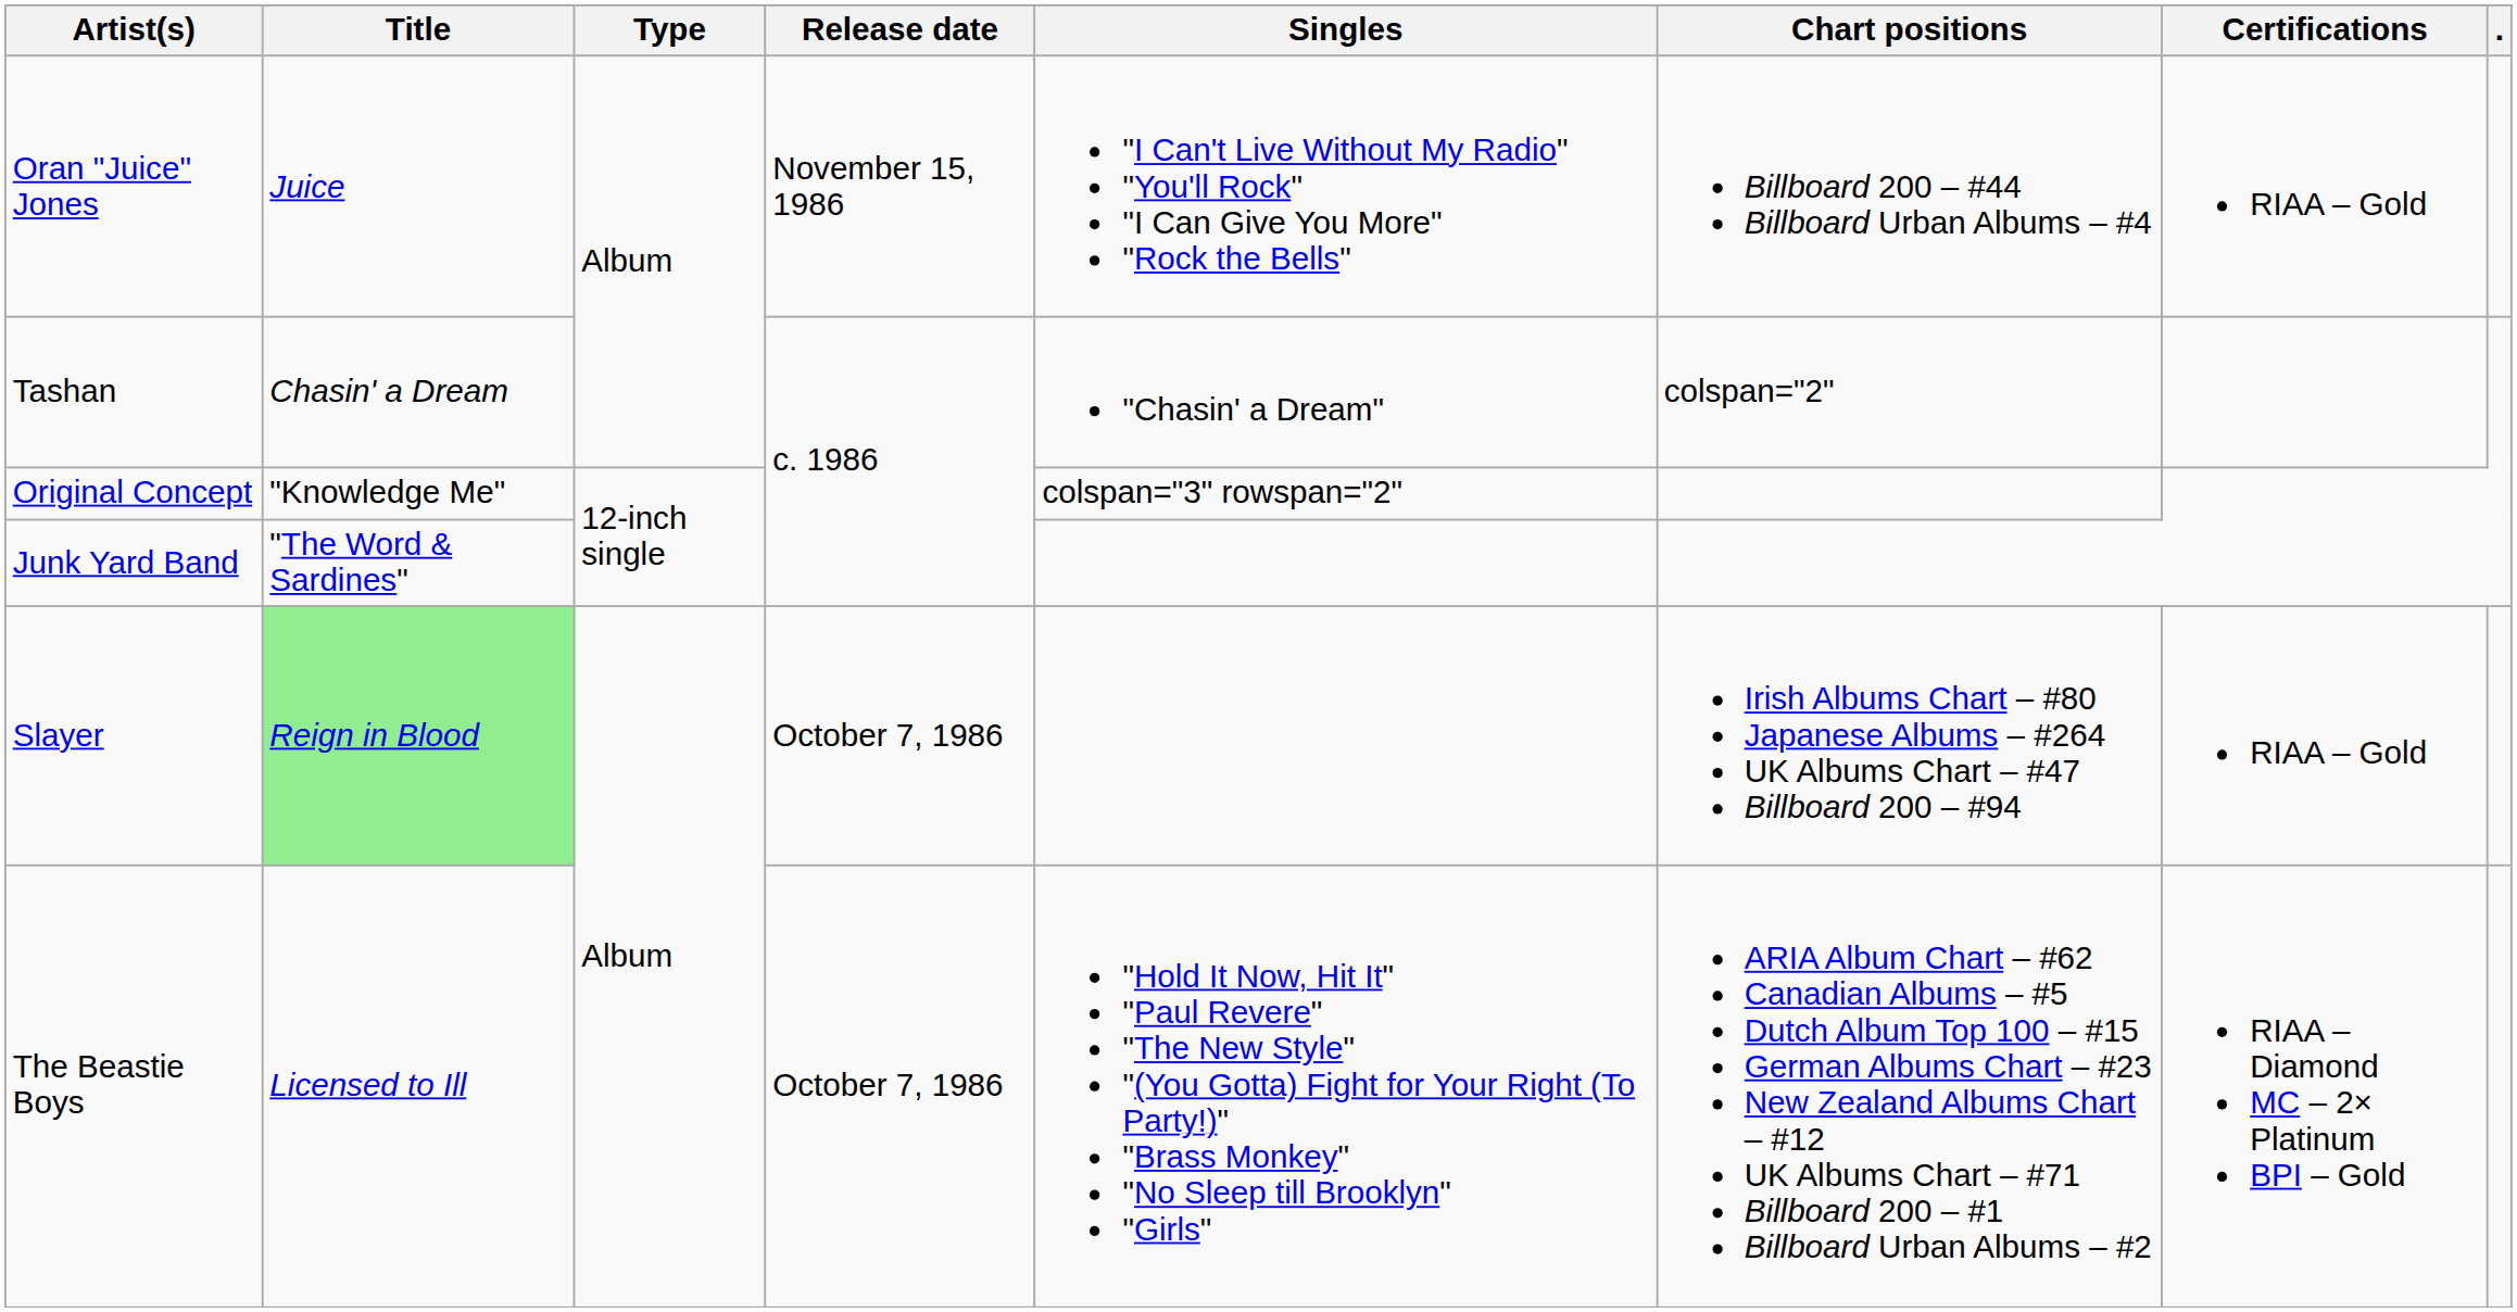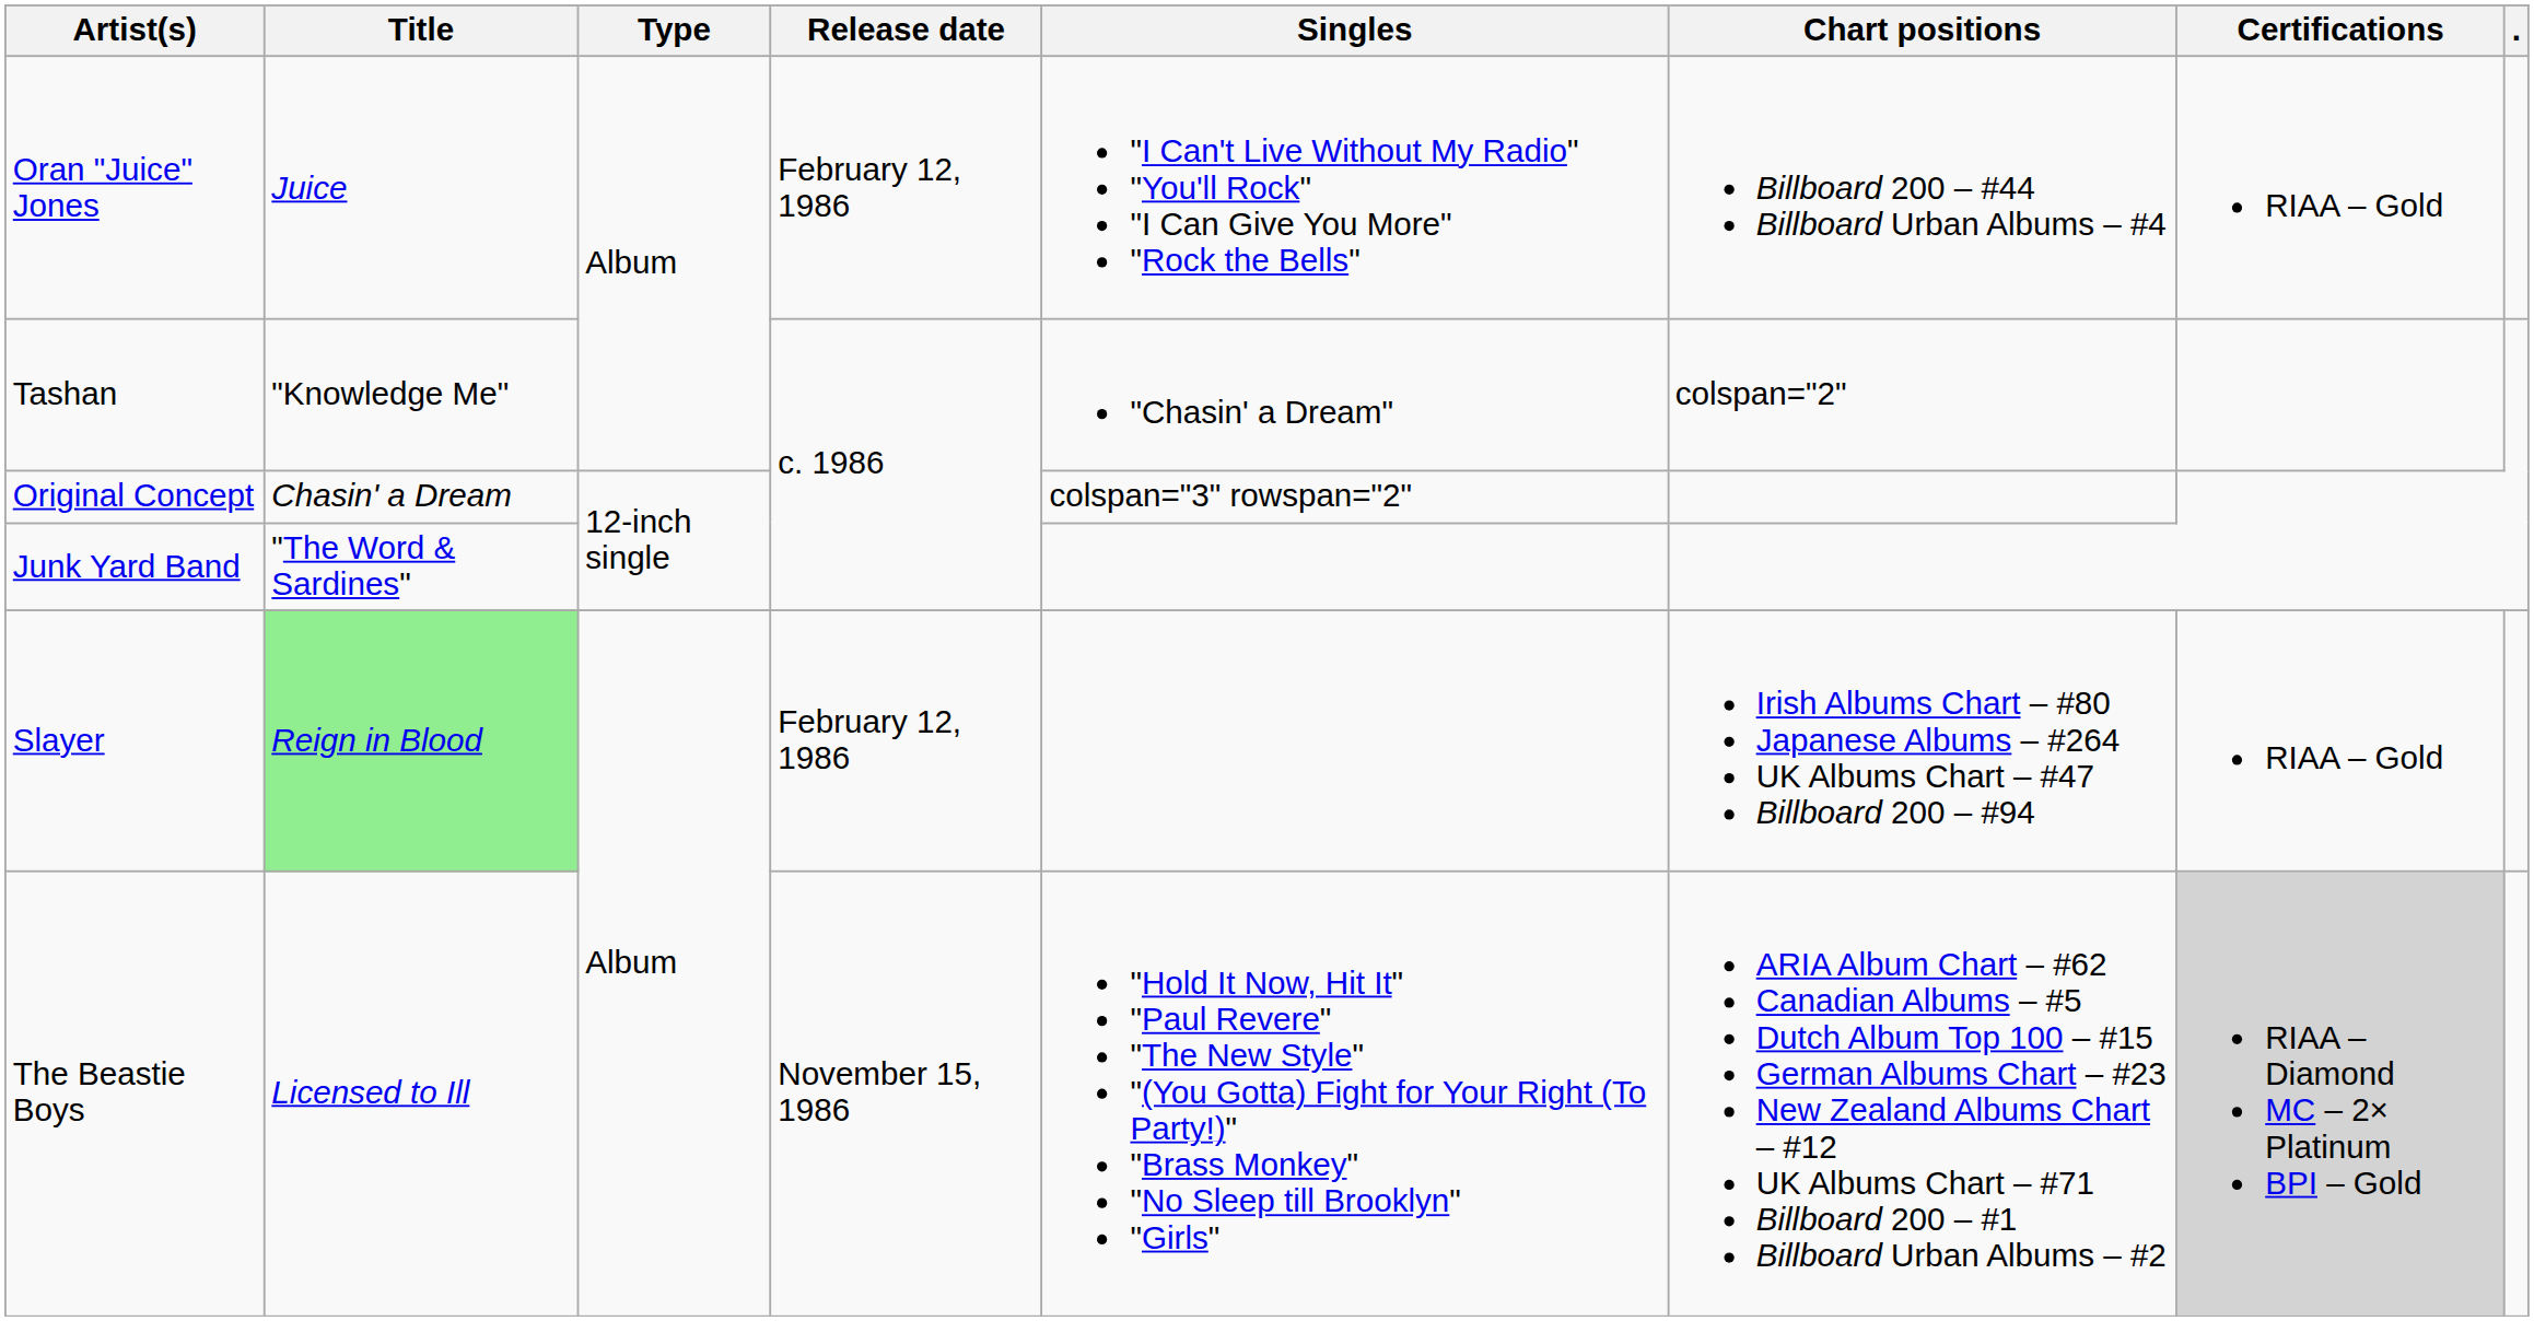Oran "Juice" Jones | Release date: November 15, 1986 -> February 12, 1986
Tashan | Title: Chasin' a Dream -> "Knowledge Me"
Original Concept | Title: "Knowledge Me" -> Chasin' a Dream
Slayer | Release date: October 7, 1986 -> February 12, 1986
The Beastie Boys | Release date: October 7, 1986 -> November 15, 1986
The Beastie Boys | Certifications: no background -> lightgrey background
